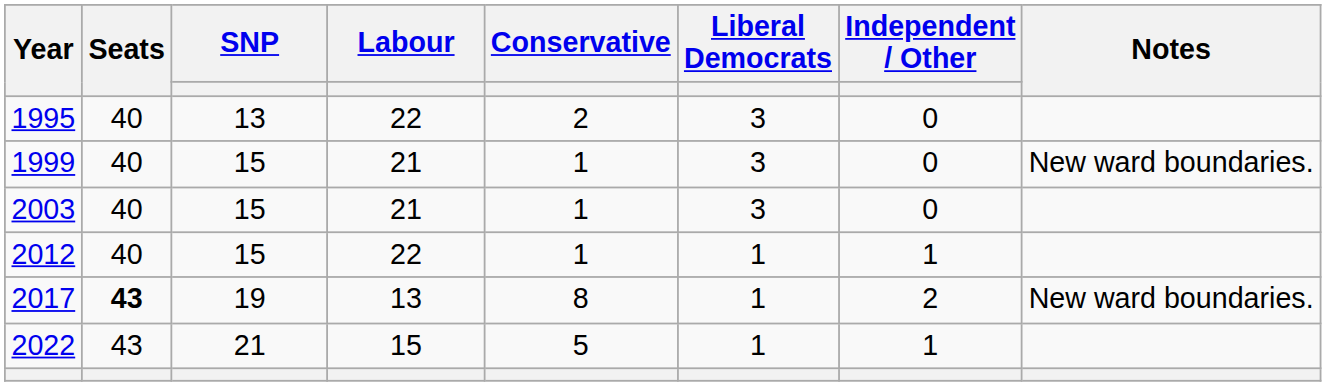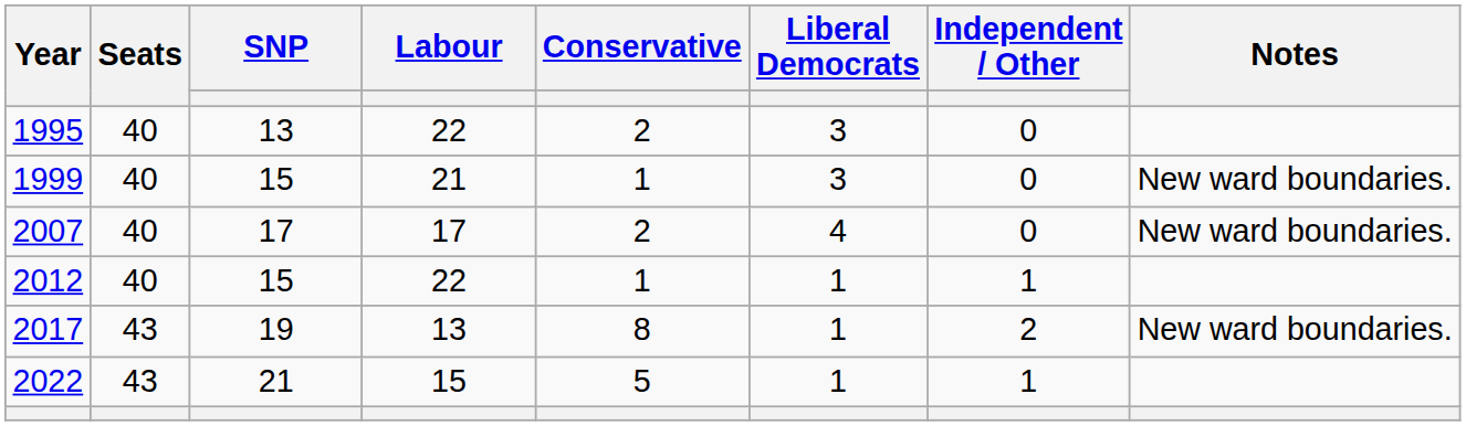- row: 2003 | 40 | 15 | 21 | 1 | 3 | 0
+ row: 2007 | 40 | 17 | 17 | 2 | 4 | 0 | New ward boundaries.
2017 | Seats: bold -> normal
